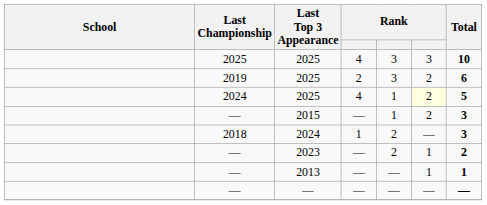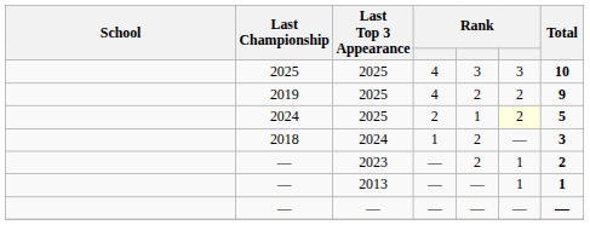2019 / 2025 | column 4: 2 -> 4
2019 / 2025 | column 5: 3 -> 2
2019 / 2025 | Total: 6 -> 9
2024 / 2025 | column 4: 4 -> 2
- row: — | 2015 | — | 1 | 2 | 3
